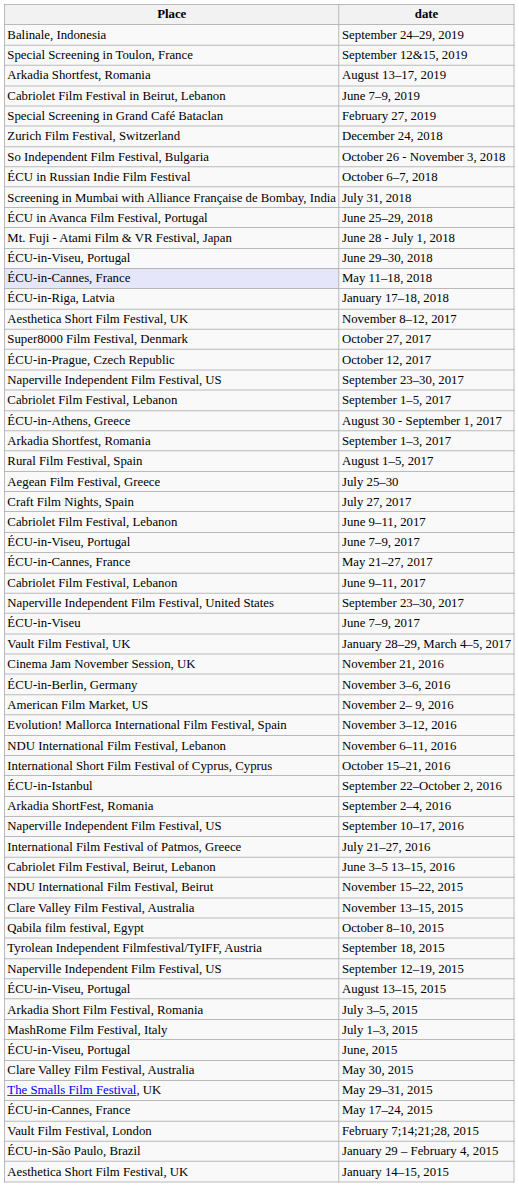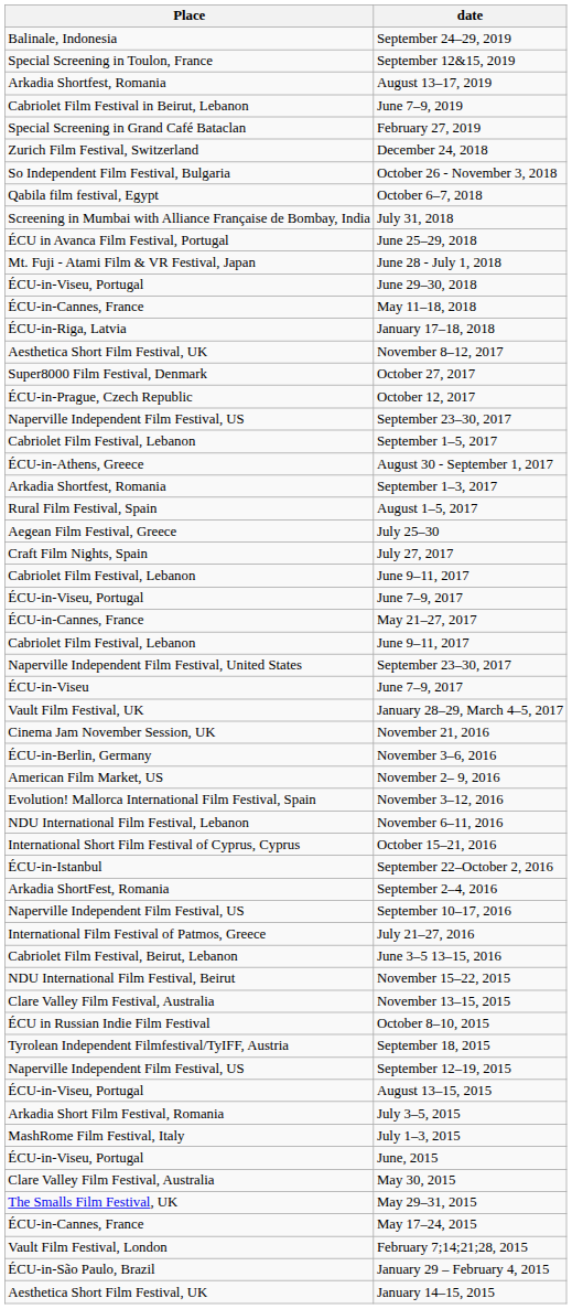row 9 | Place: ÉCU in Russian Indie Film Festival -> Qabila film festival, Egypt
row 14 | Place: lavender background -> no background
row 46 | Place: Qabila film festival, Egypt -> ÉCU in Russian Indie Film Festival
